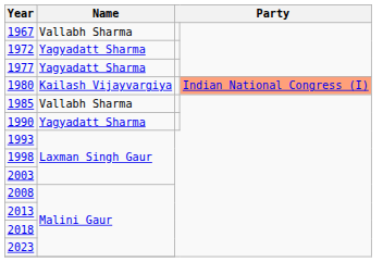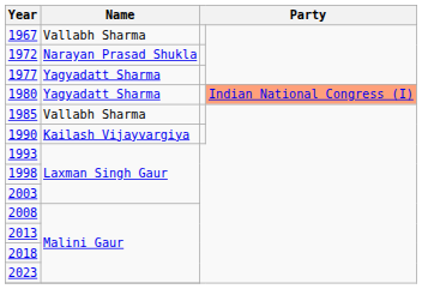1972 | Name: Yagyadatt Sharma -> Narayan Prasad Shukla
1980 | Name: Kailash Vijayvargiya -> Yagyadatt Sharma
1990 | Name: Yagyadatt Sharma -> Kailash Vijayvargiya
